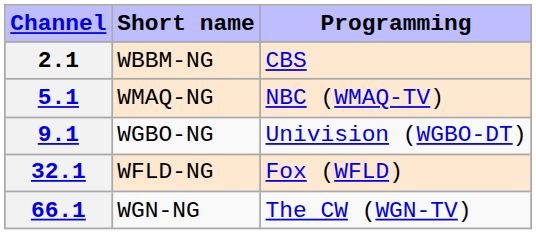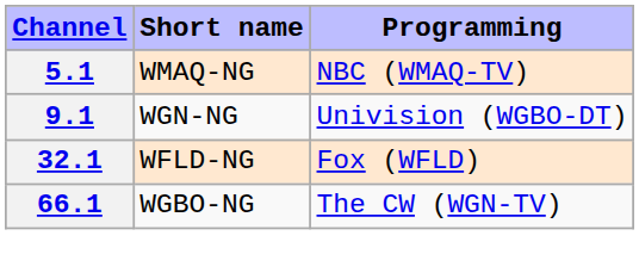- row: 2.1 | WBBM-NG | CBS
9.1 | Short name: WGBO-NG -> WGN-NG
66.1 | Short name: WGN-NG -> WGBO-NG
